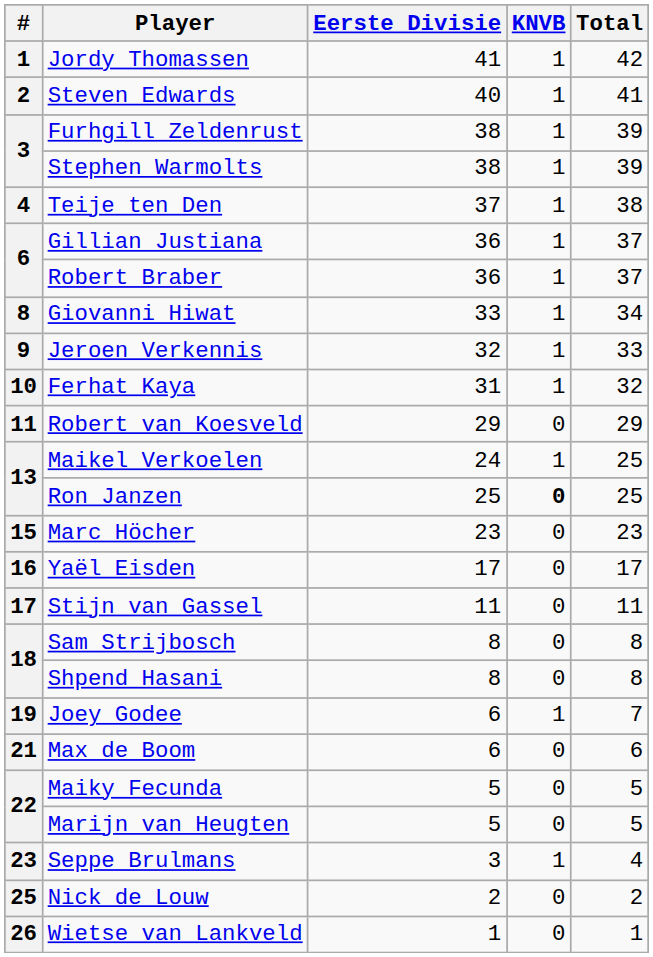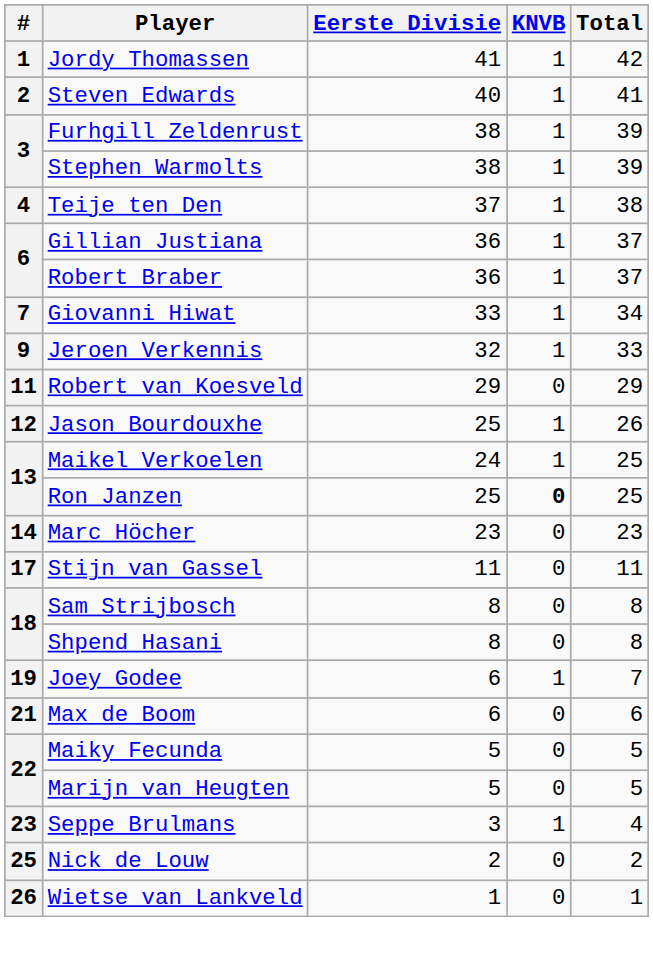Giovanni Hiwat | #: 8 -> 7
- row: 10 | Ferhat Kaya | 31 | 1 | 32
+ row: 12 | Jason Bourdouxhe | 25 | 1 | 26
Marc Höcher | #: 15 -> 14
- row: 16 | Yaël Eisden | 17 | 0 | 17
